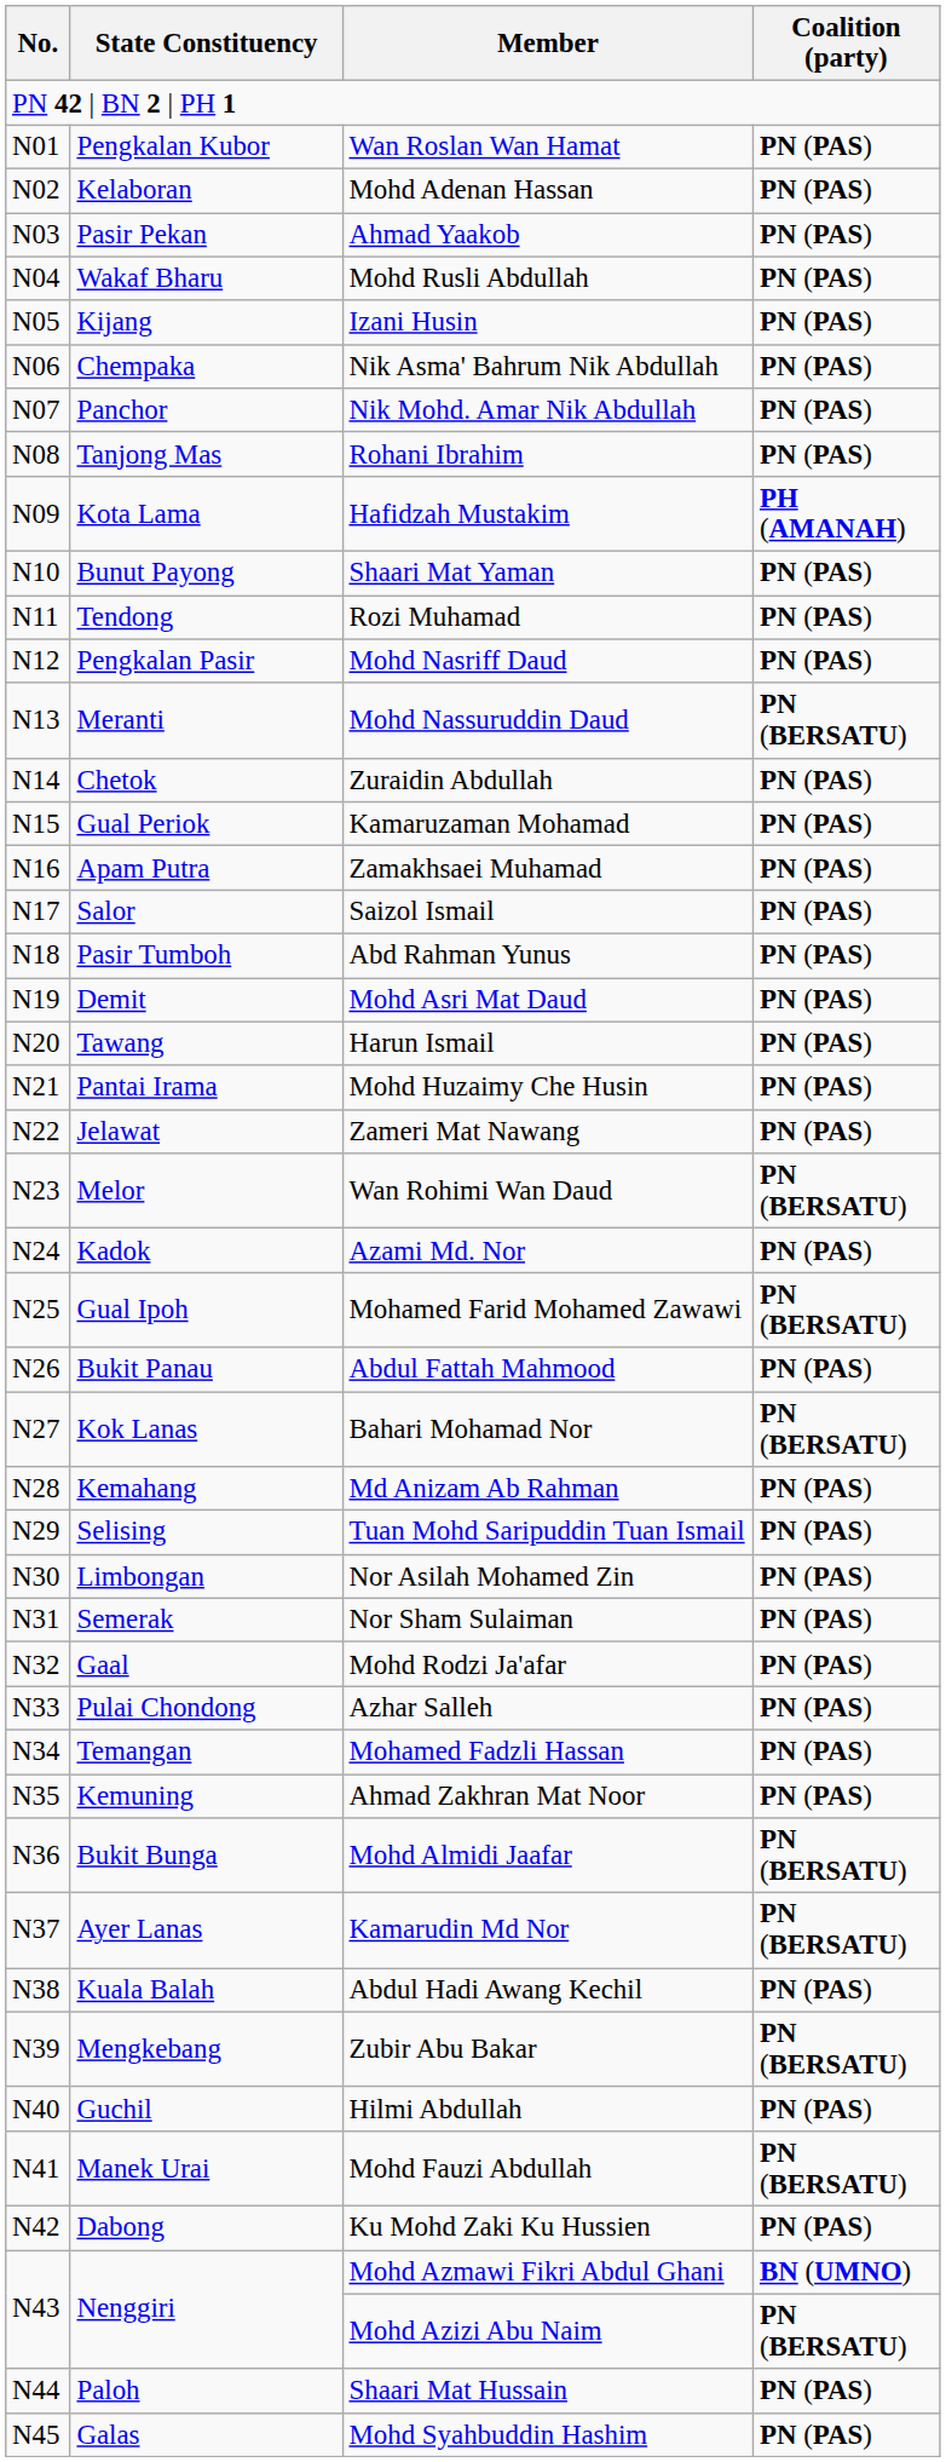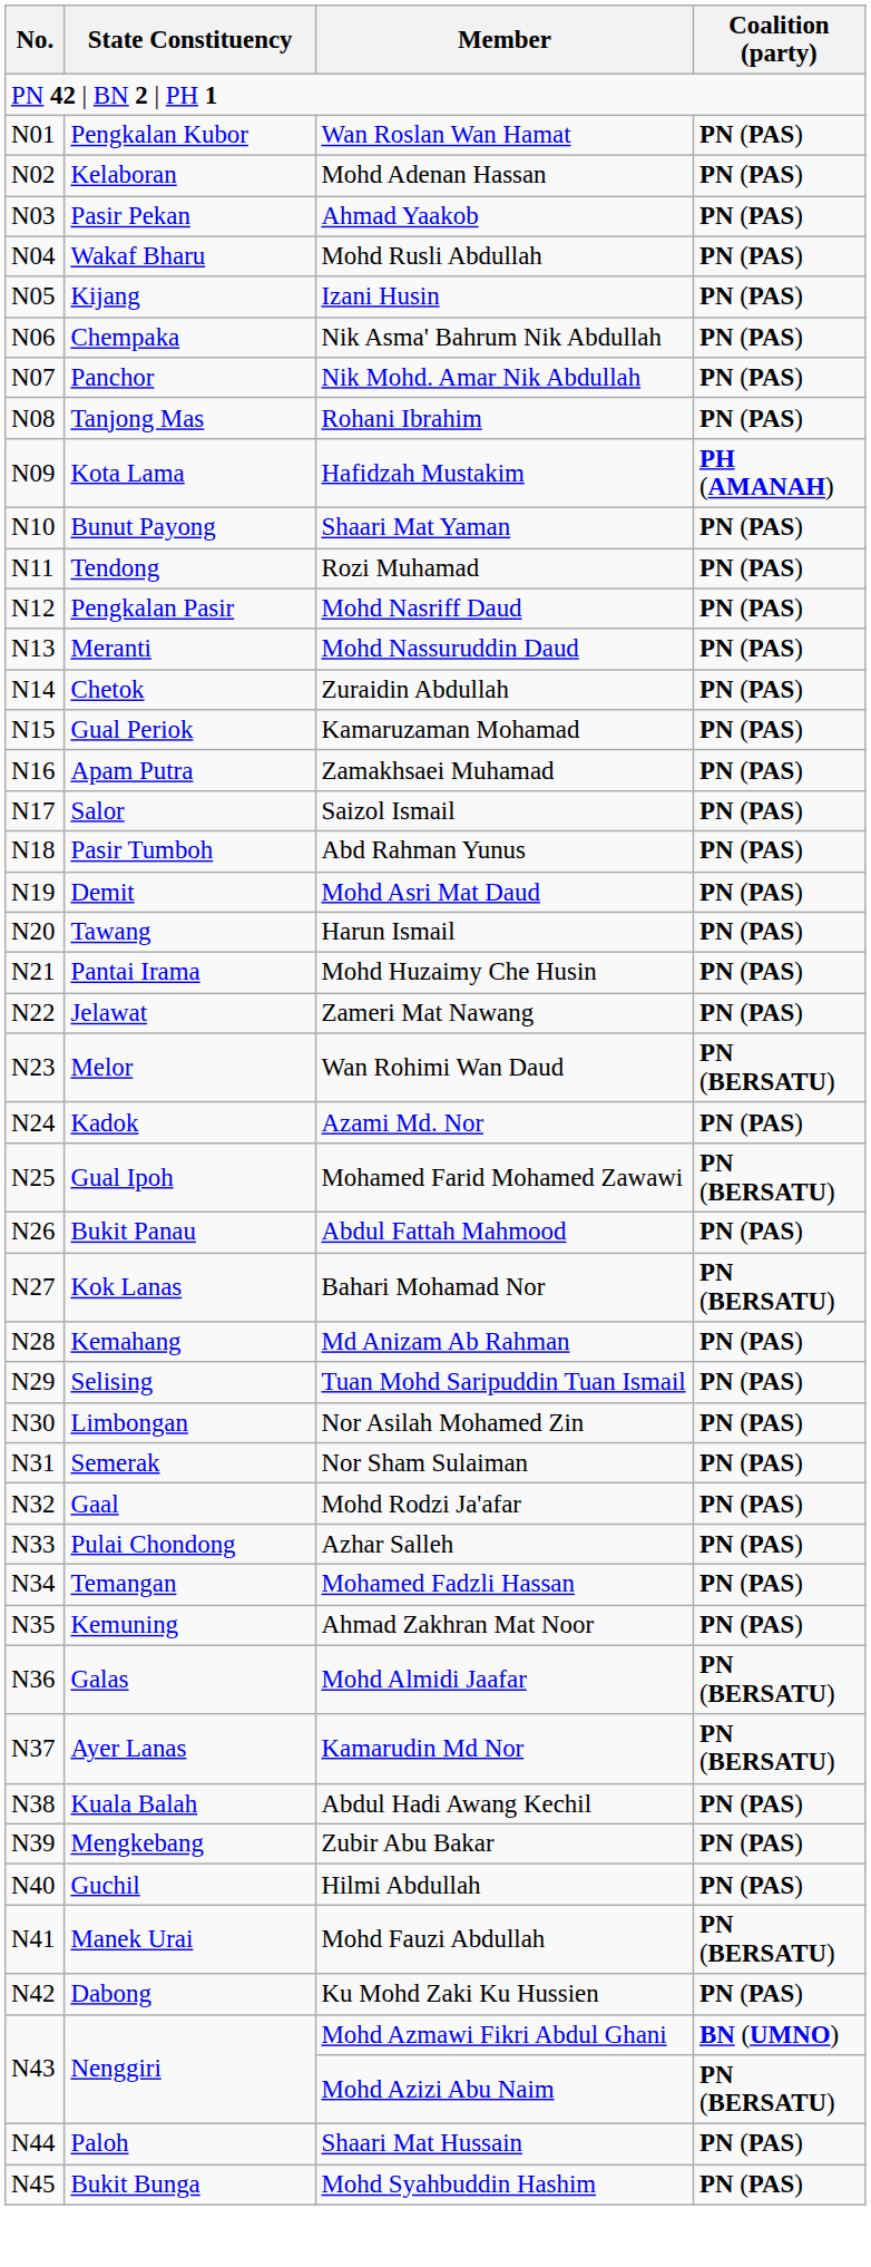Mohd Nassuruddin Daud | Coalition (party): PN (BERSATU) -> PN (PAS)
Mohd Almidi Jaafar | State Constituency: Bukit Bunga -> Galas
Zubir Abu Bakar | Coalition (party): PN (BERSATU) -> PN (PAS)
Mohd Syahbuddin Hashim | State Constituency: Galas -> Bukit Bunga
